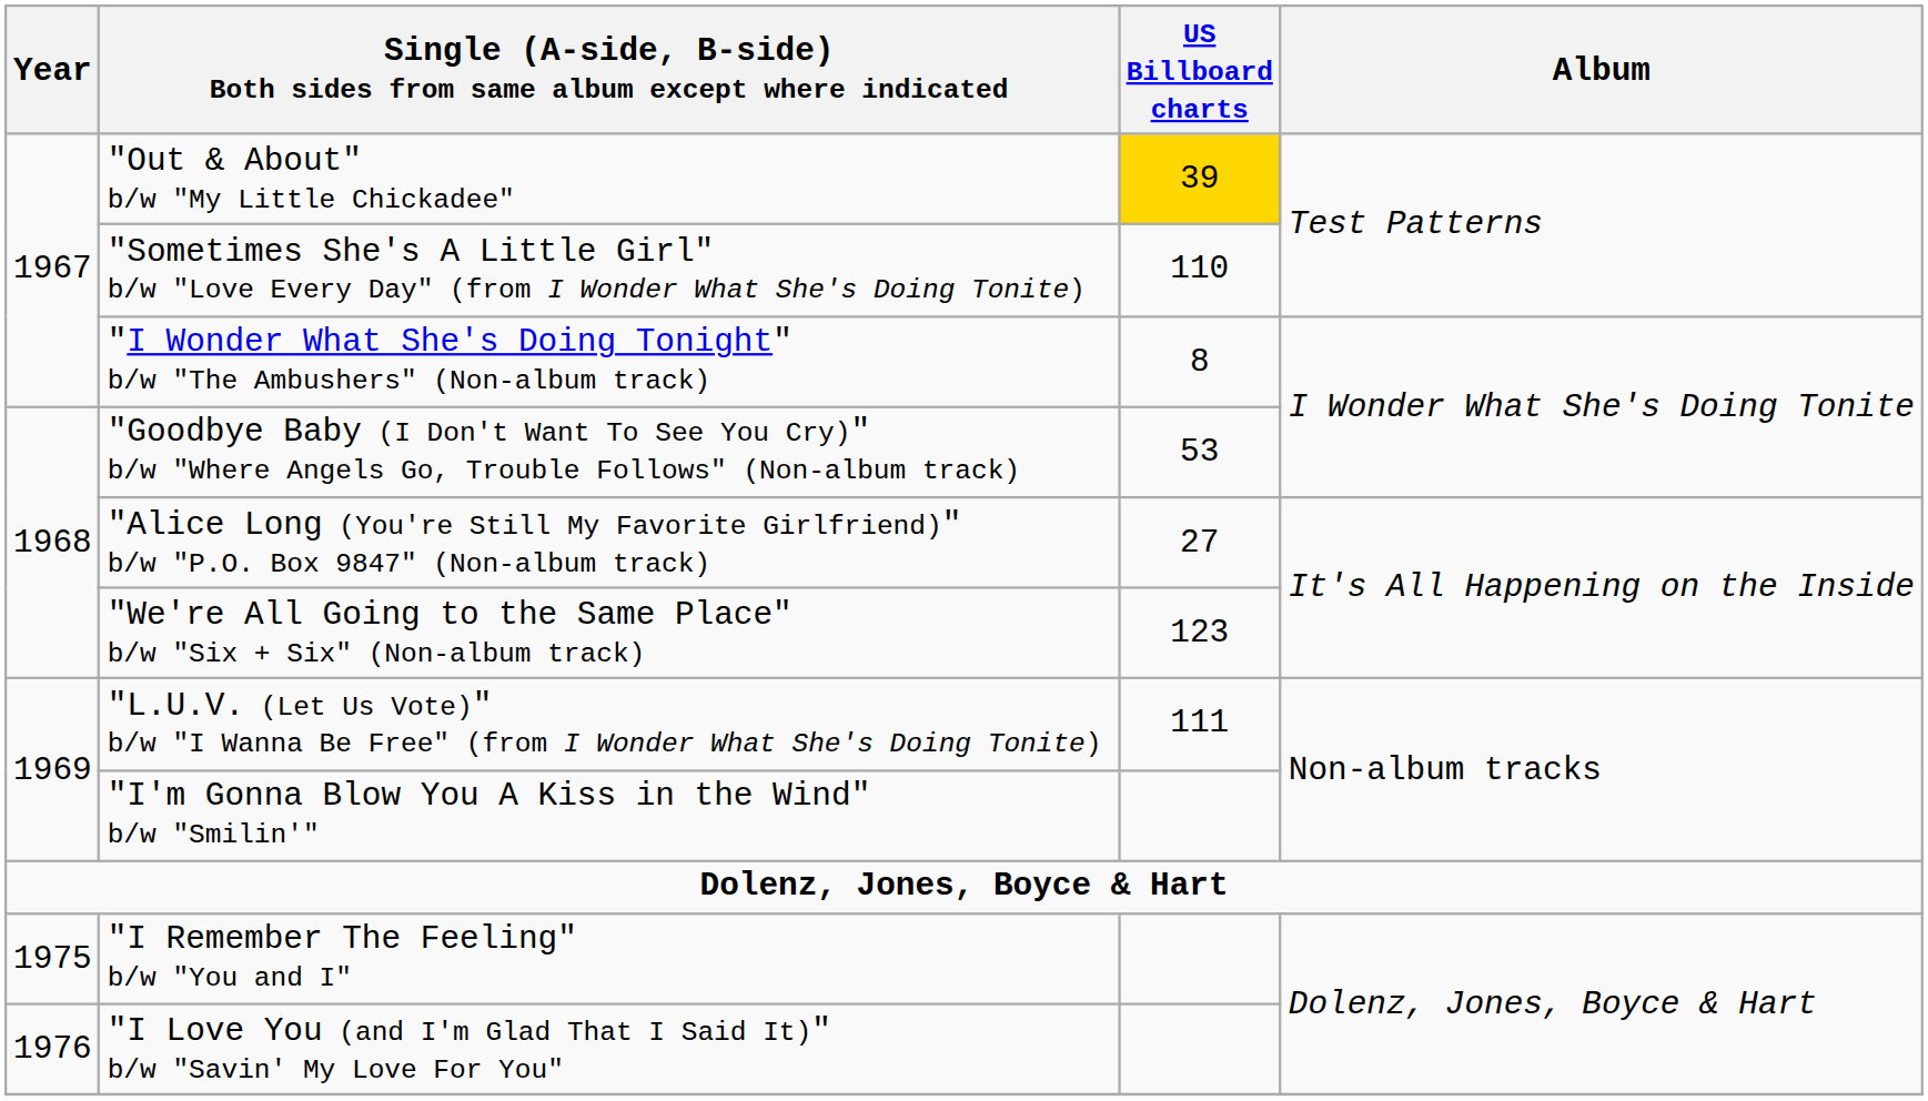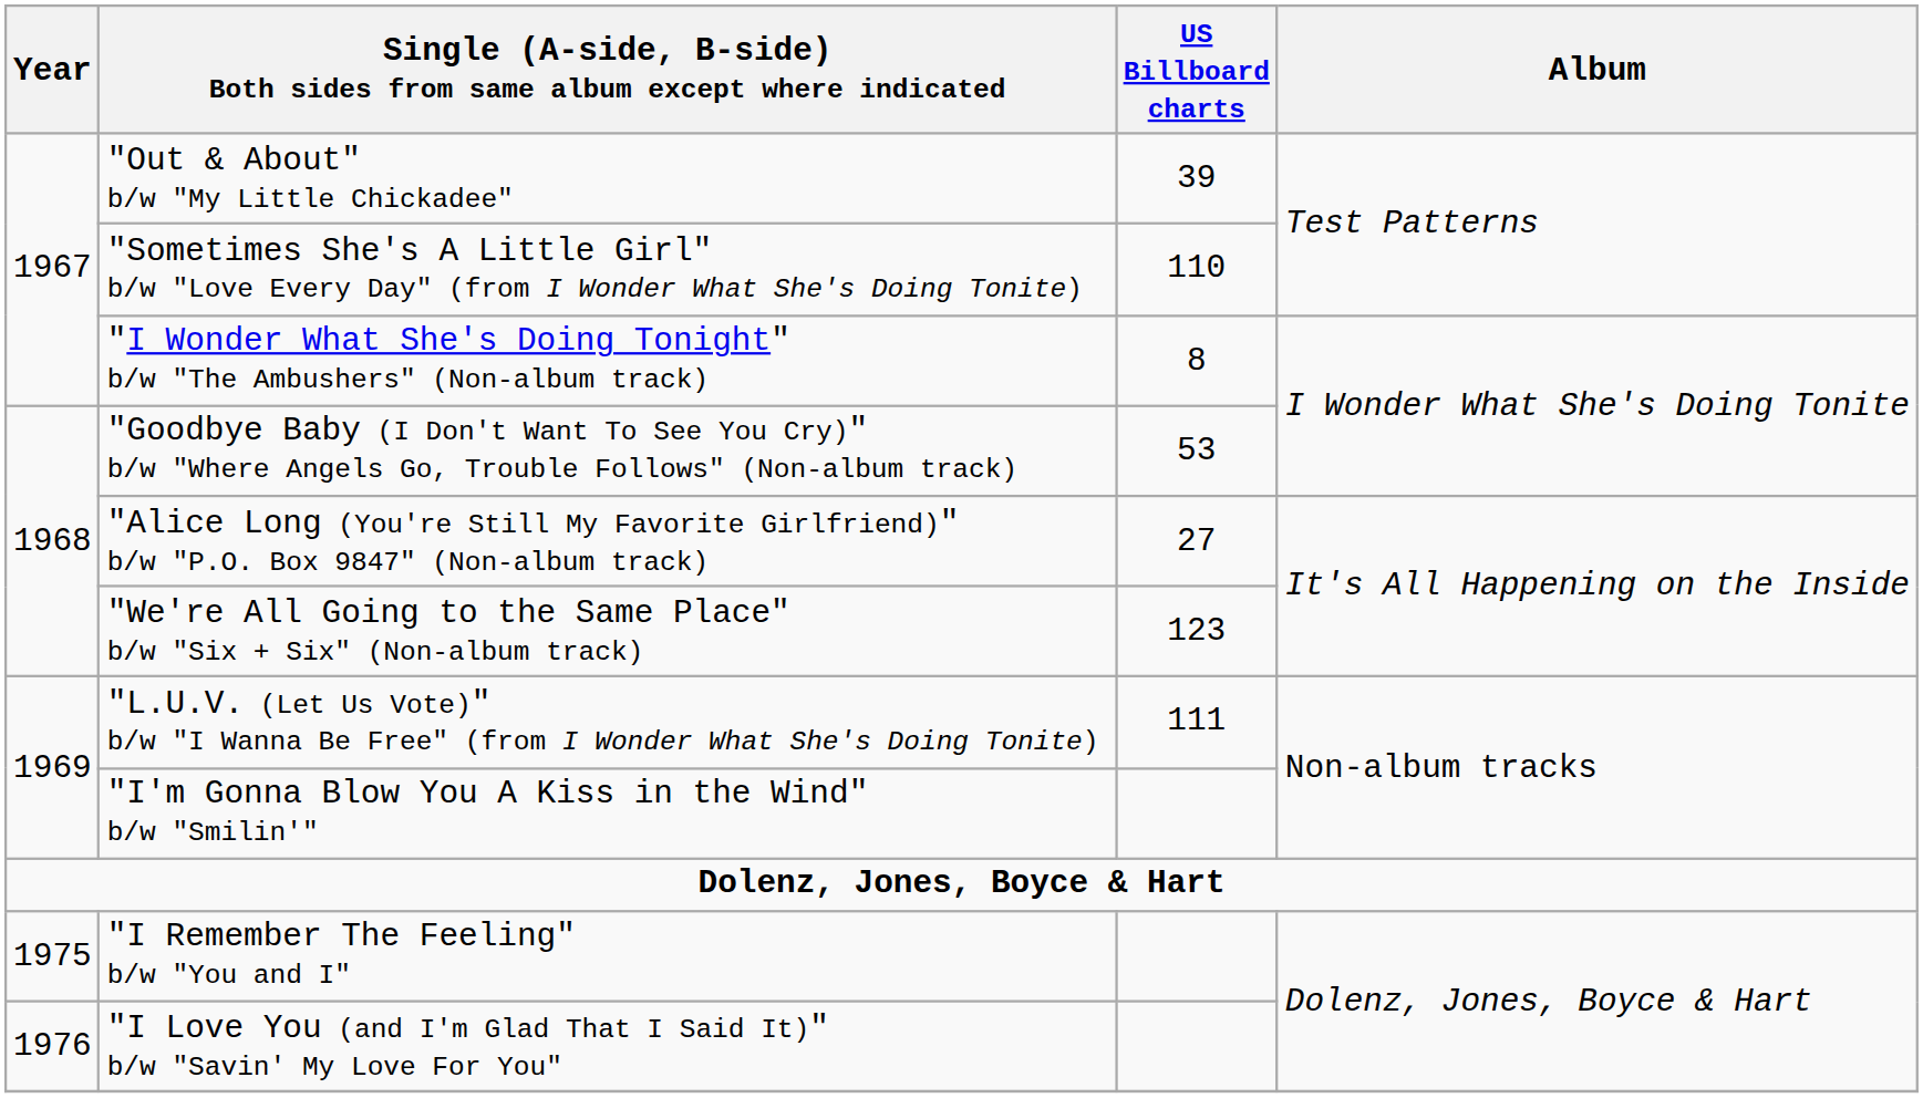"Out & About" b/w "My Little Chickadee" | US Billboard charts: gold background -> no background
